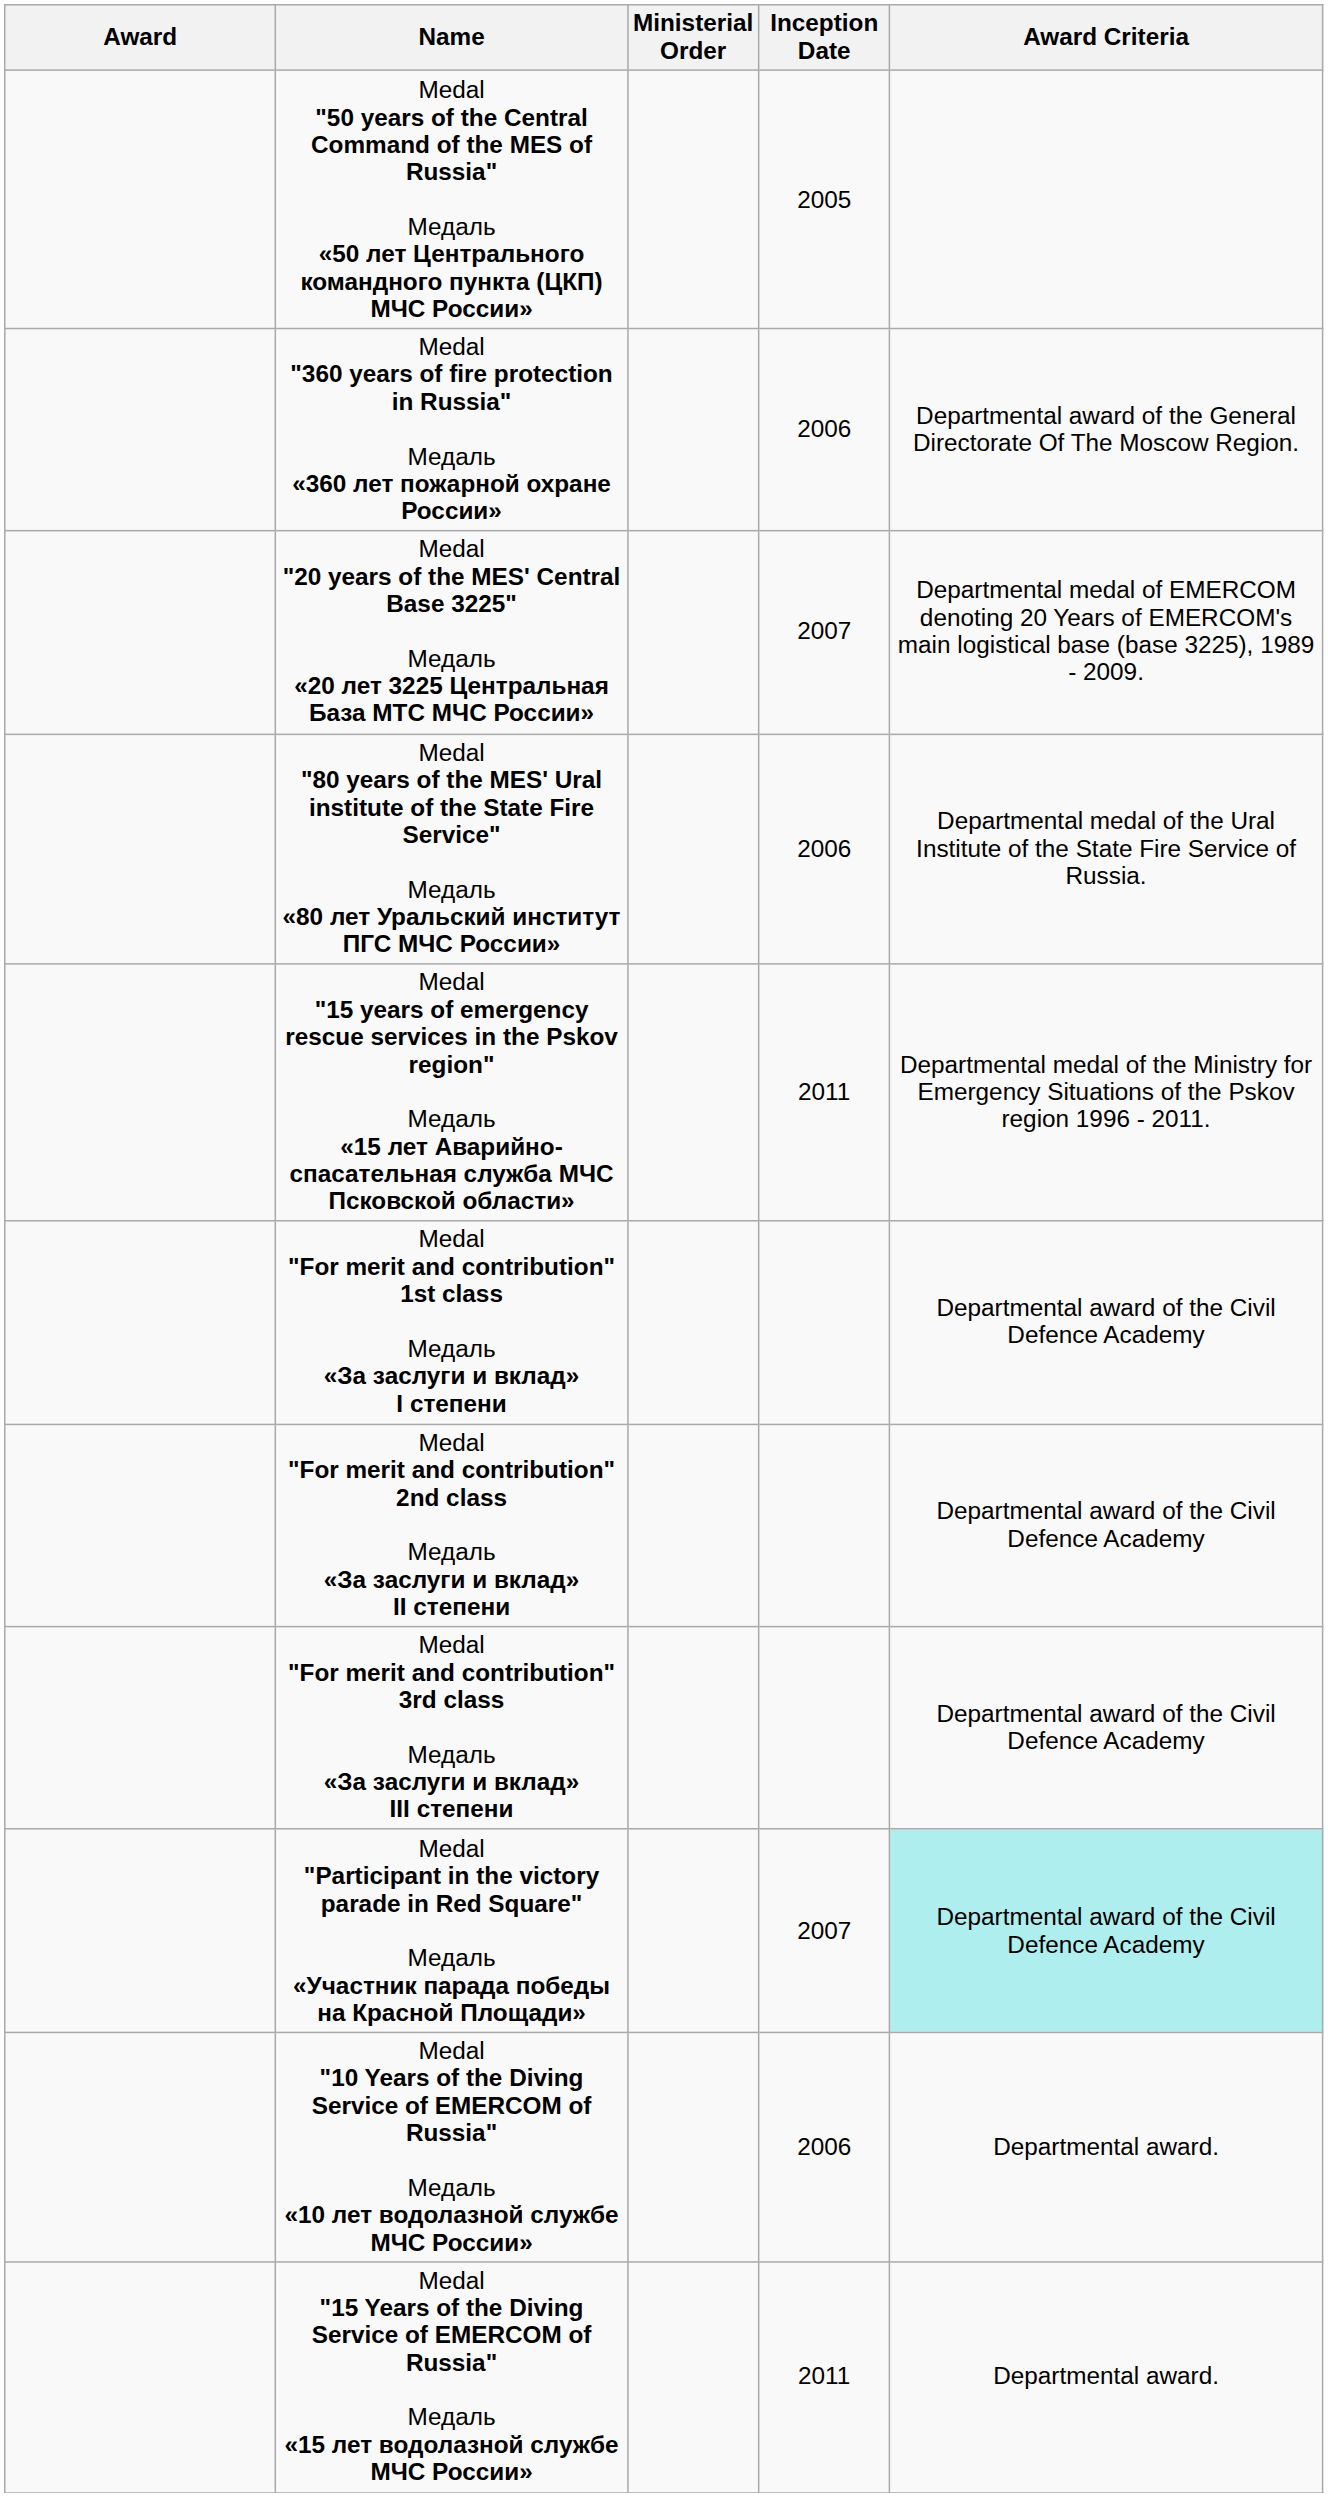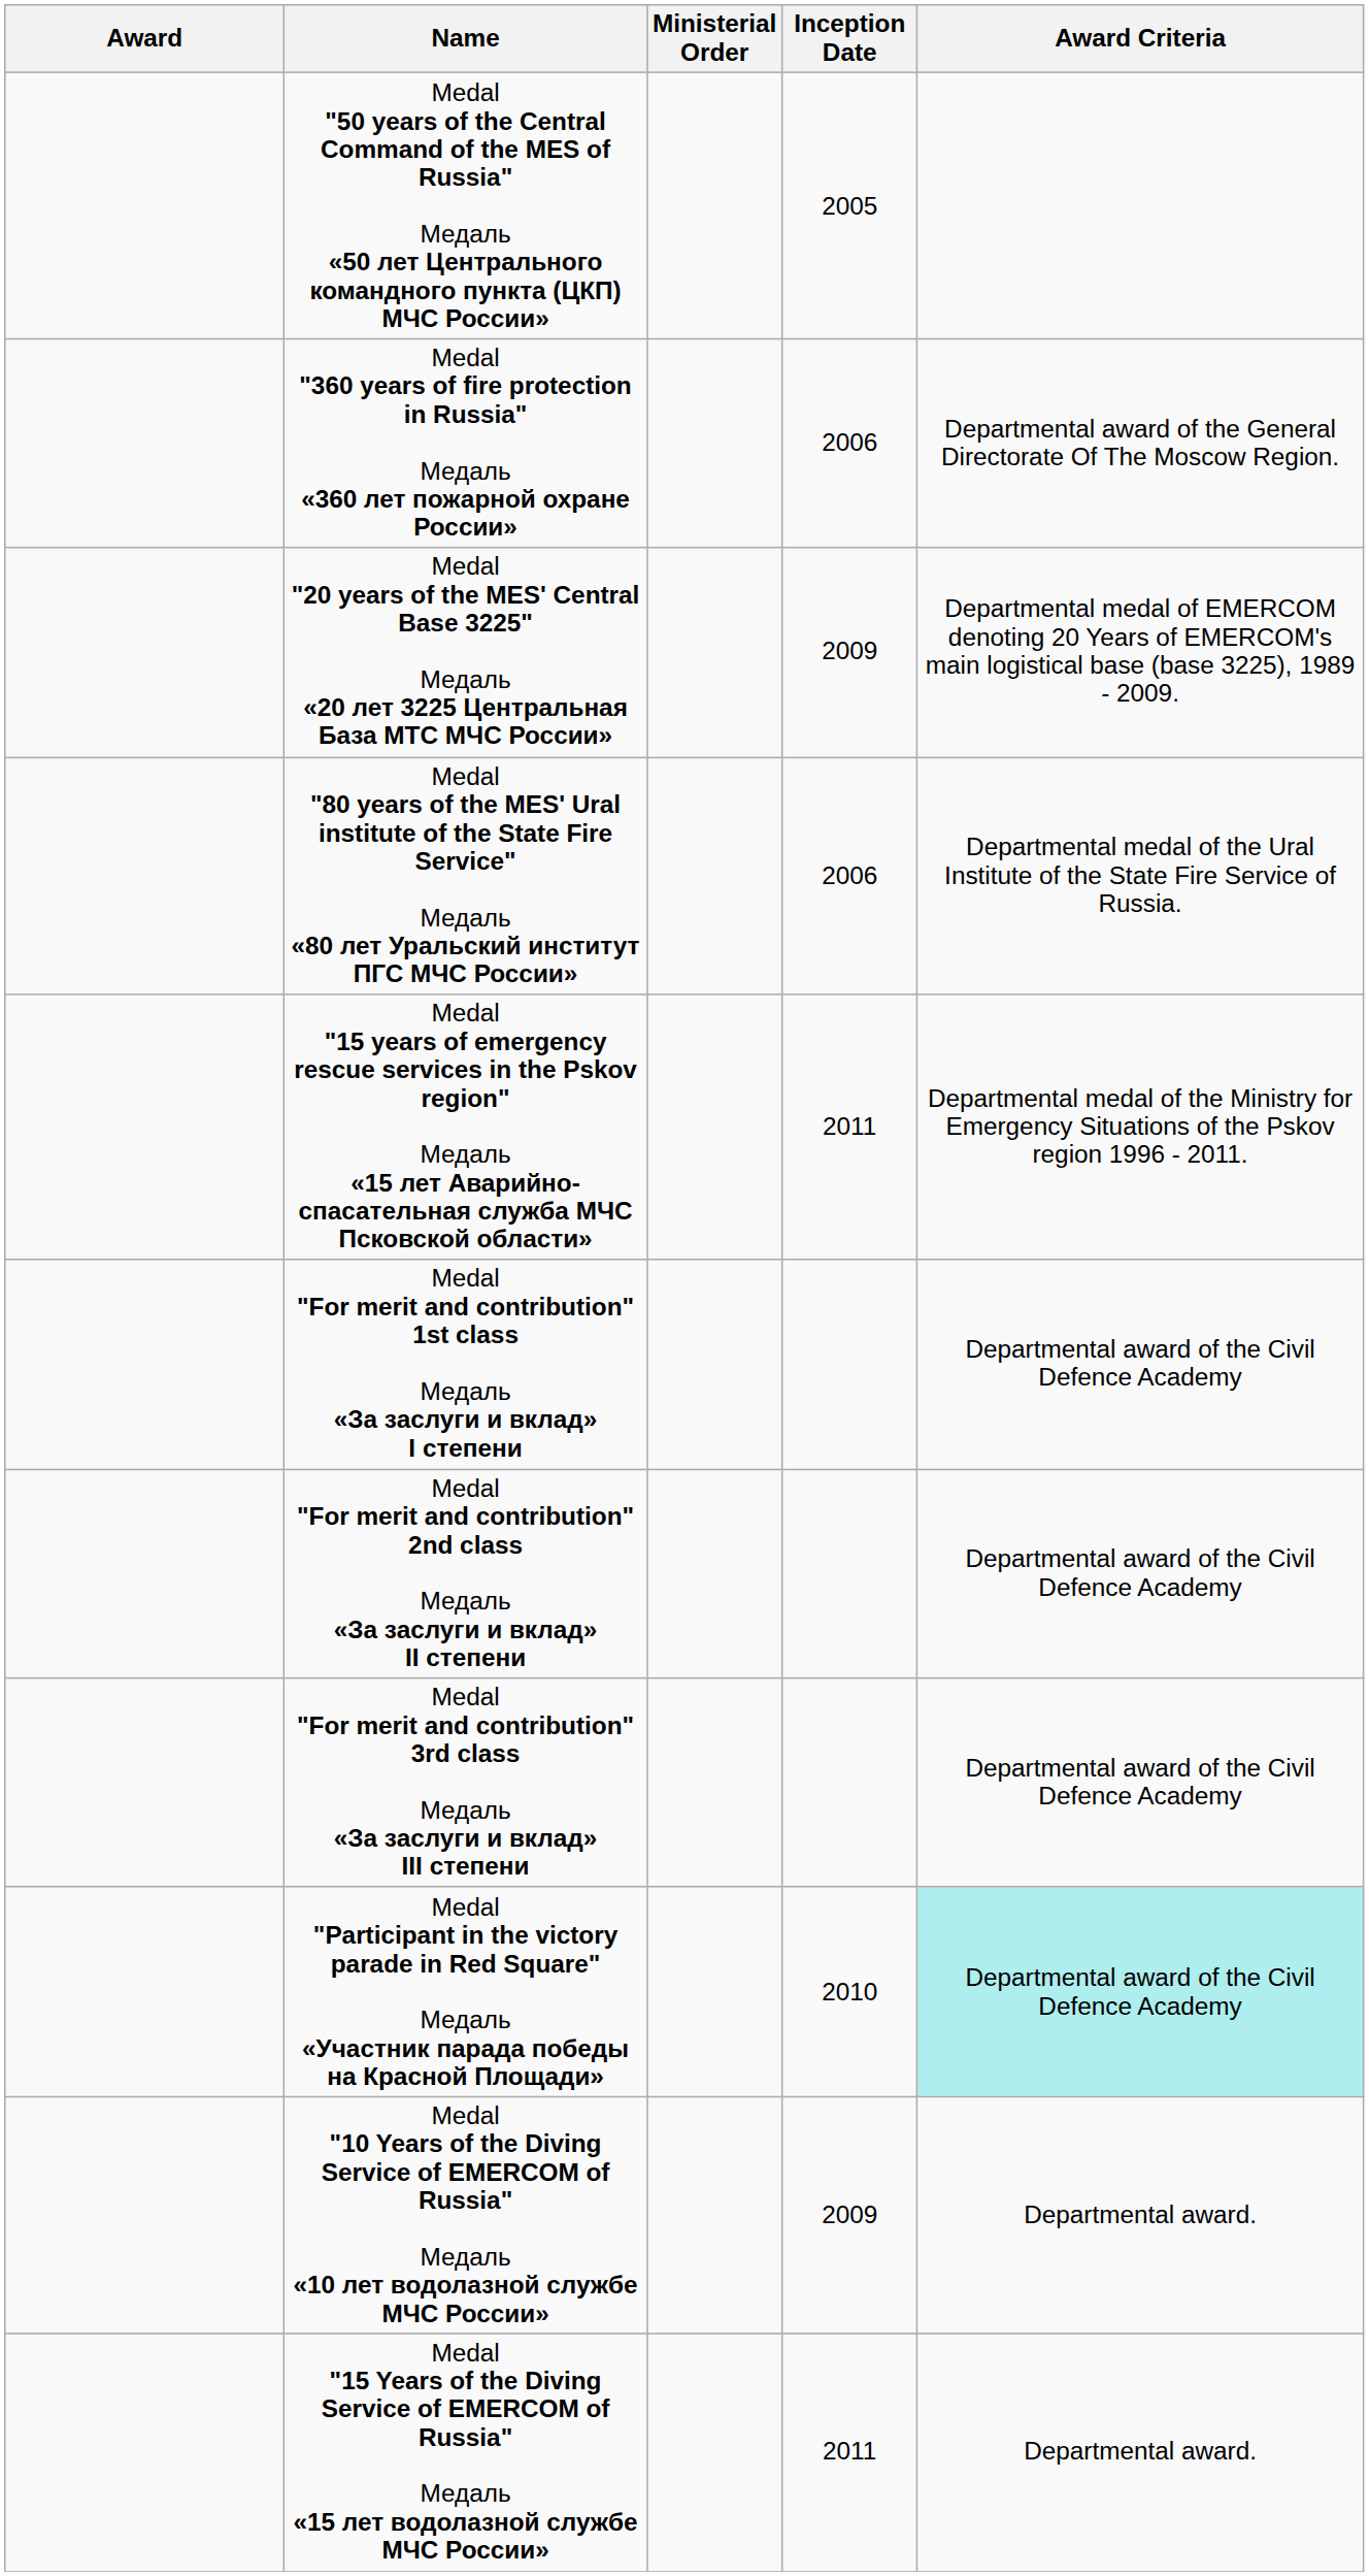row 4 | Inception Date: 2007 -> 2009
row 10 | Inception Date: 2007 -> 2010
row 11 | Inception Date: 2006 -> 2009
